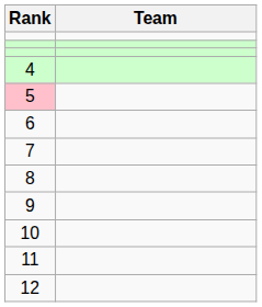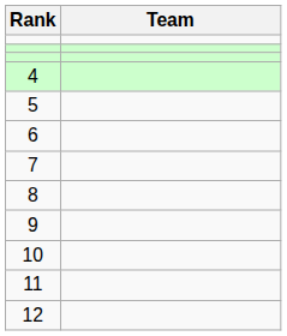row 6 | Rank: pink background -> no background
